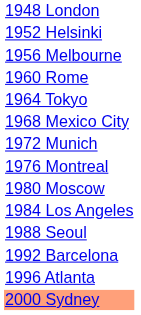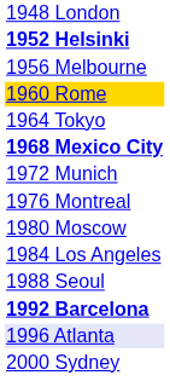1952 Helsinki | column 1: normal -> bold
1960 Rome | column 1: no background -> gold background
1968 Mexico City | column 1: normal -> bold
1992 Barcelona | column 1: normal -> bold
1996 Atlanta | column 1: no background -> lavender background
2000 Sydney | column 1: lightsalmon background -> no background
